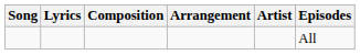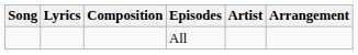columns swapped: Arrangement <-> Episodes
